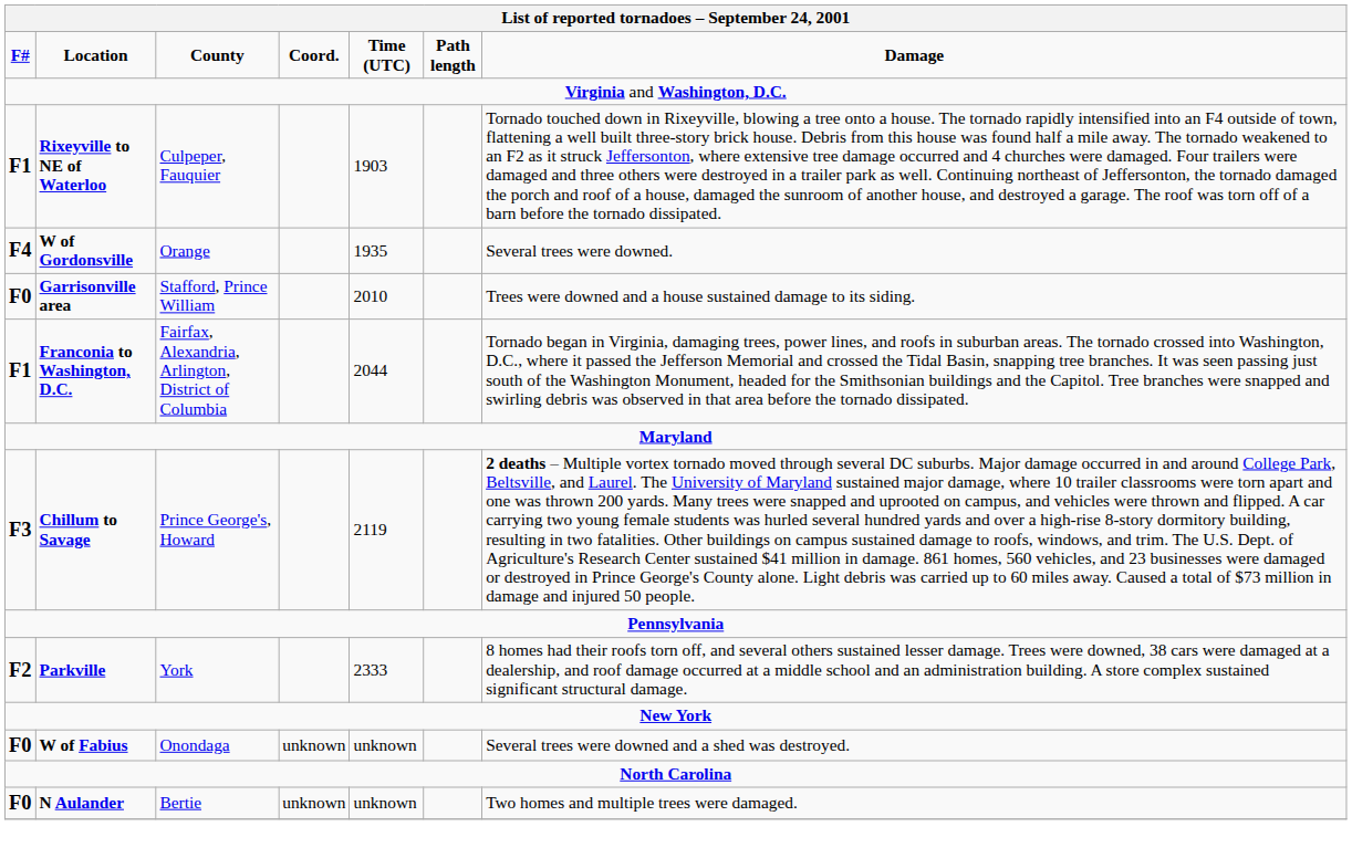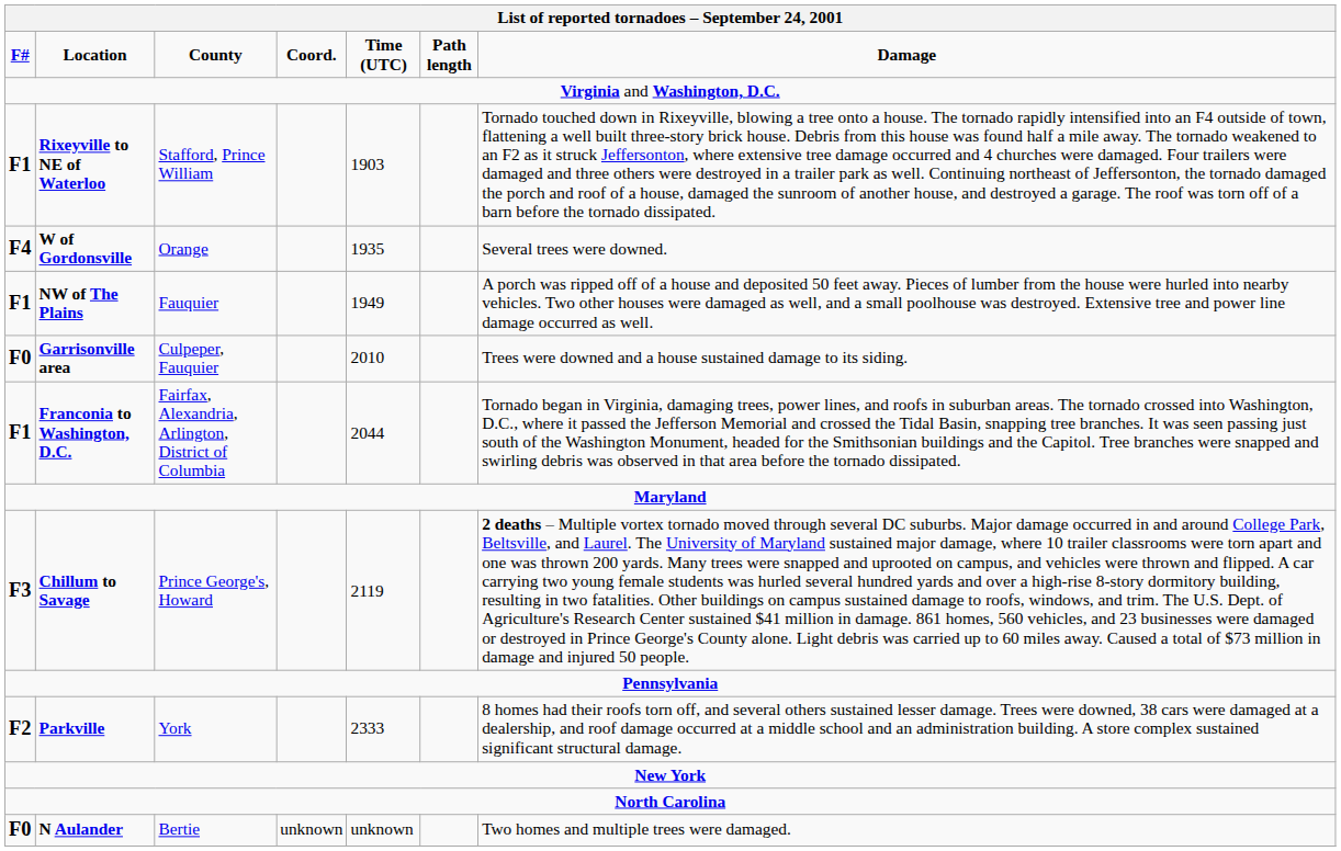Rixeyville to NE of Waterloo | County: Culpeper, Fauquier -> Stafford, Prince William
+ row: F1 | NW of The Plains | Fauquier | 1949 | A porch was ripped off of a house and deposited 50 feet away. Pieces of lumber from the house were hurled into nearby vehicles. Two other houses were damaged as well, and a small poolhouse was destroyed. Extensive tree and power line damage occurred as well.
Garrisonville area | County: Stafford, Prince William -> Culpeper, Fauquier
- row: F0 | W of Fabius | Onondaga | unknown | unknown | Several trees were downed and a shed was destroyed.
